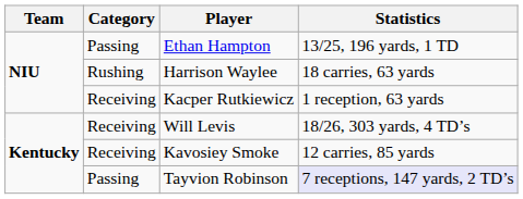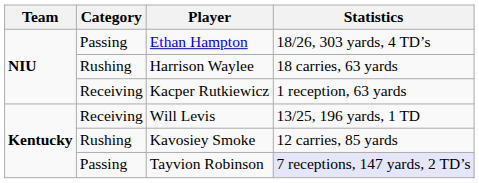Ethan Hampton | Statistics: 13/25, 196 yards, 1 TD -> 18/26, 303 yards, 4 TD’s
Will Levis | Statistics: 18/26, 303 yards, 4 TD’s -> 13/25, 196 yards, 1 TD
Kavosiey Smoke | Category: Receiving -> Rushing
